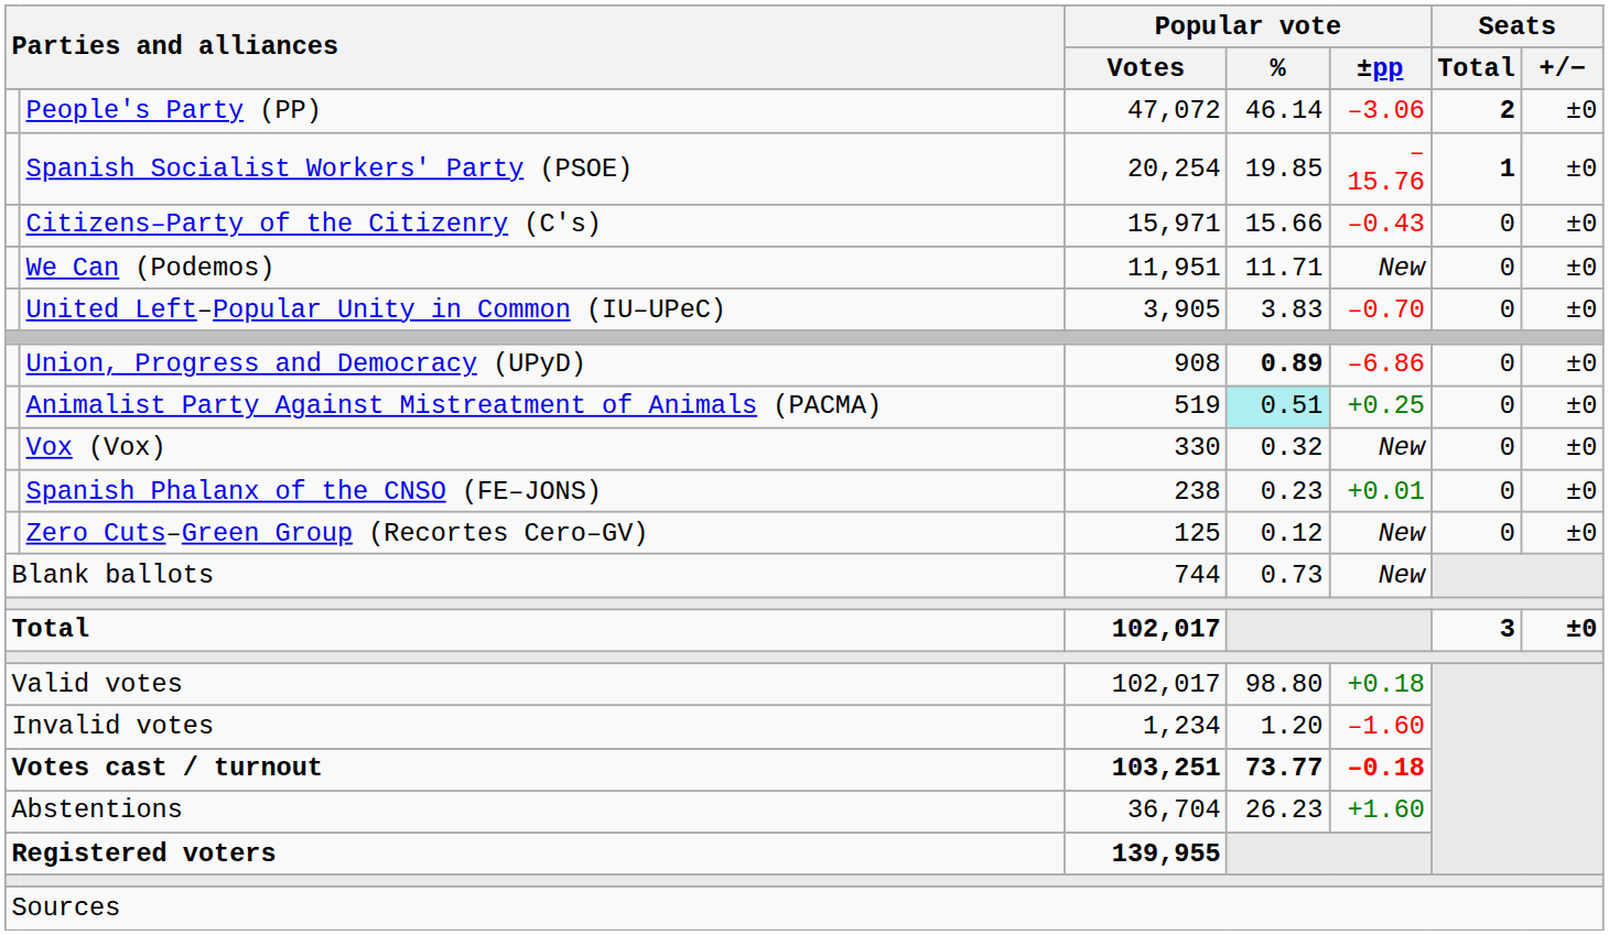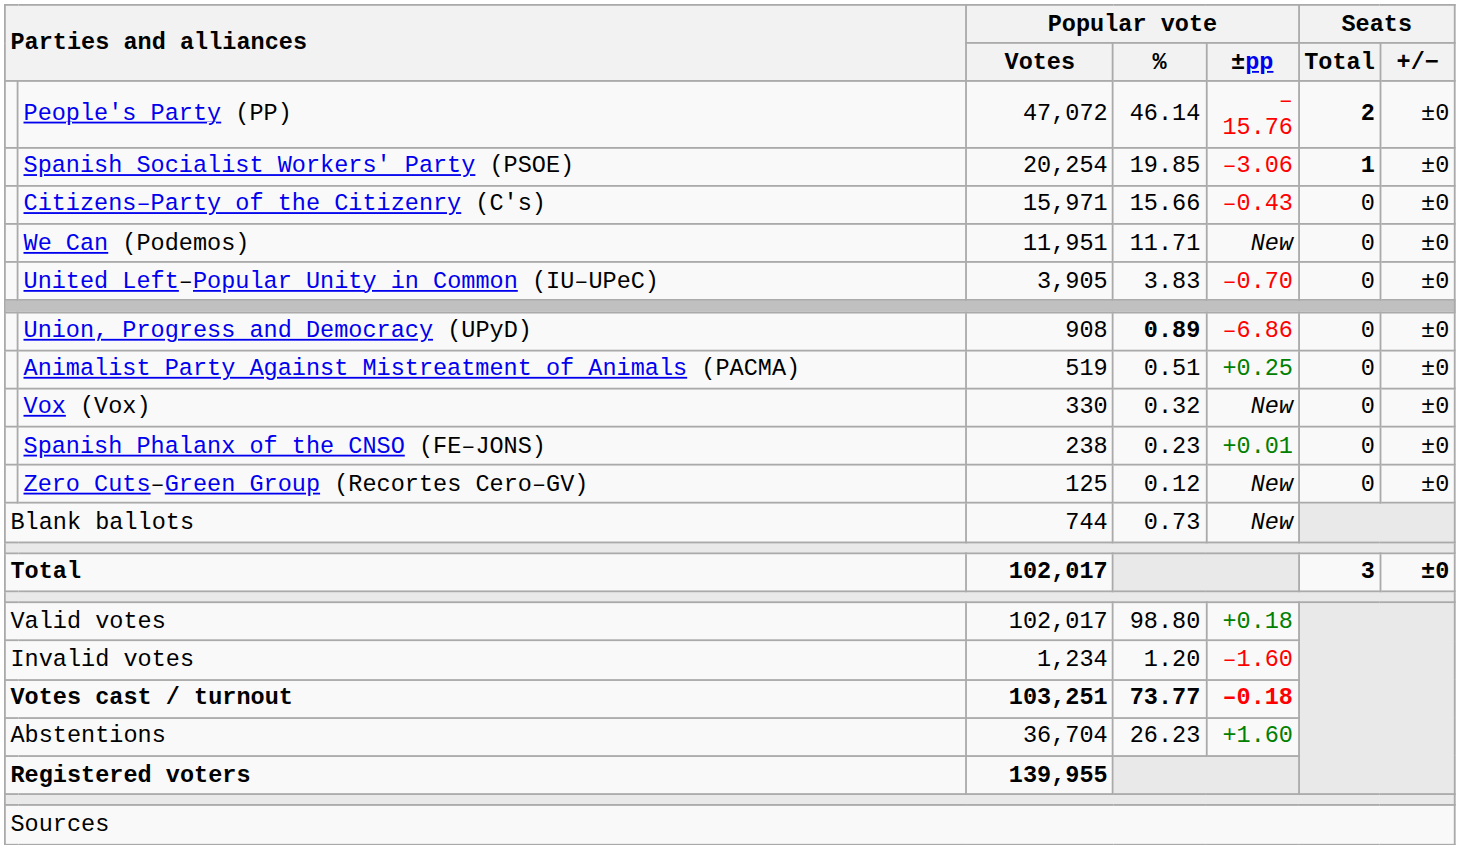People's Party (PP) | Popular vote / ±pp: –3.06 -> –15.76
Spanish Socialist Workers' Party (PSOE) | Popular vote / ±pp: –15.76 -> –3.06
Animalist Party Against Mistreatment of Animals (PACMA) | Popular vote / %: paleturquoise background -> no background
